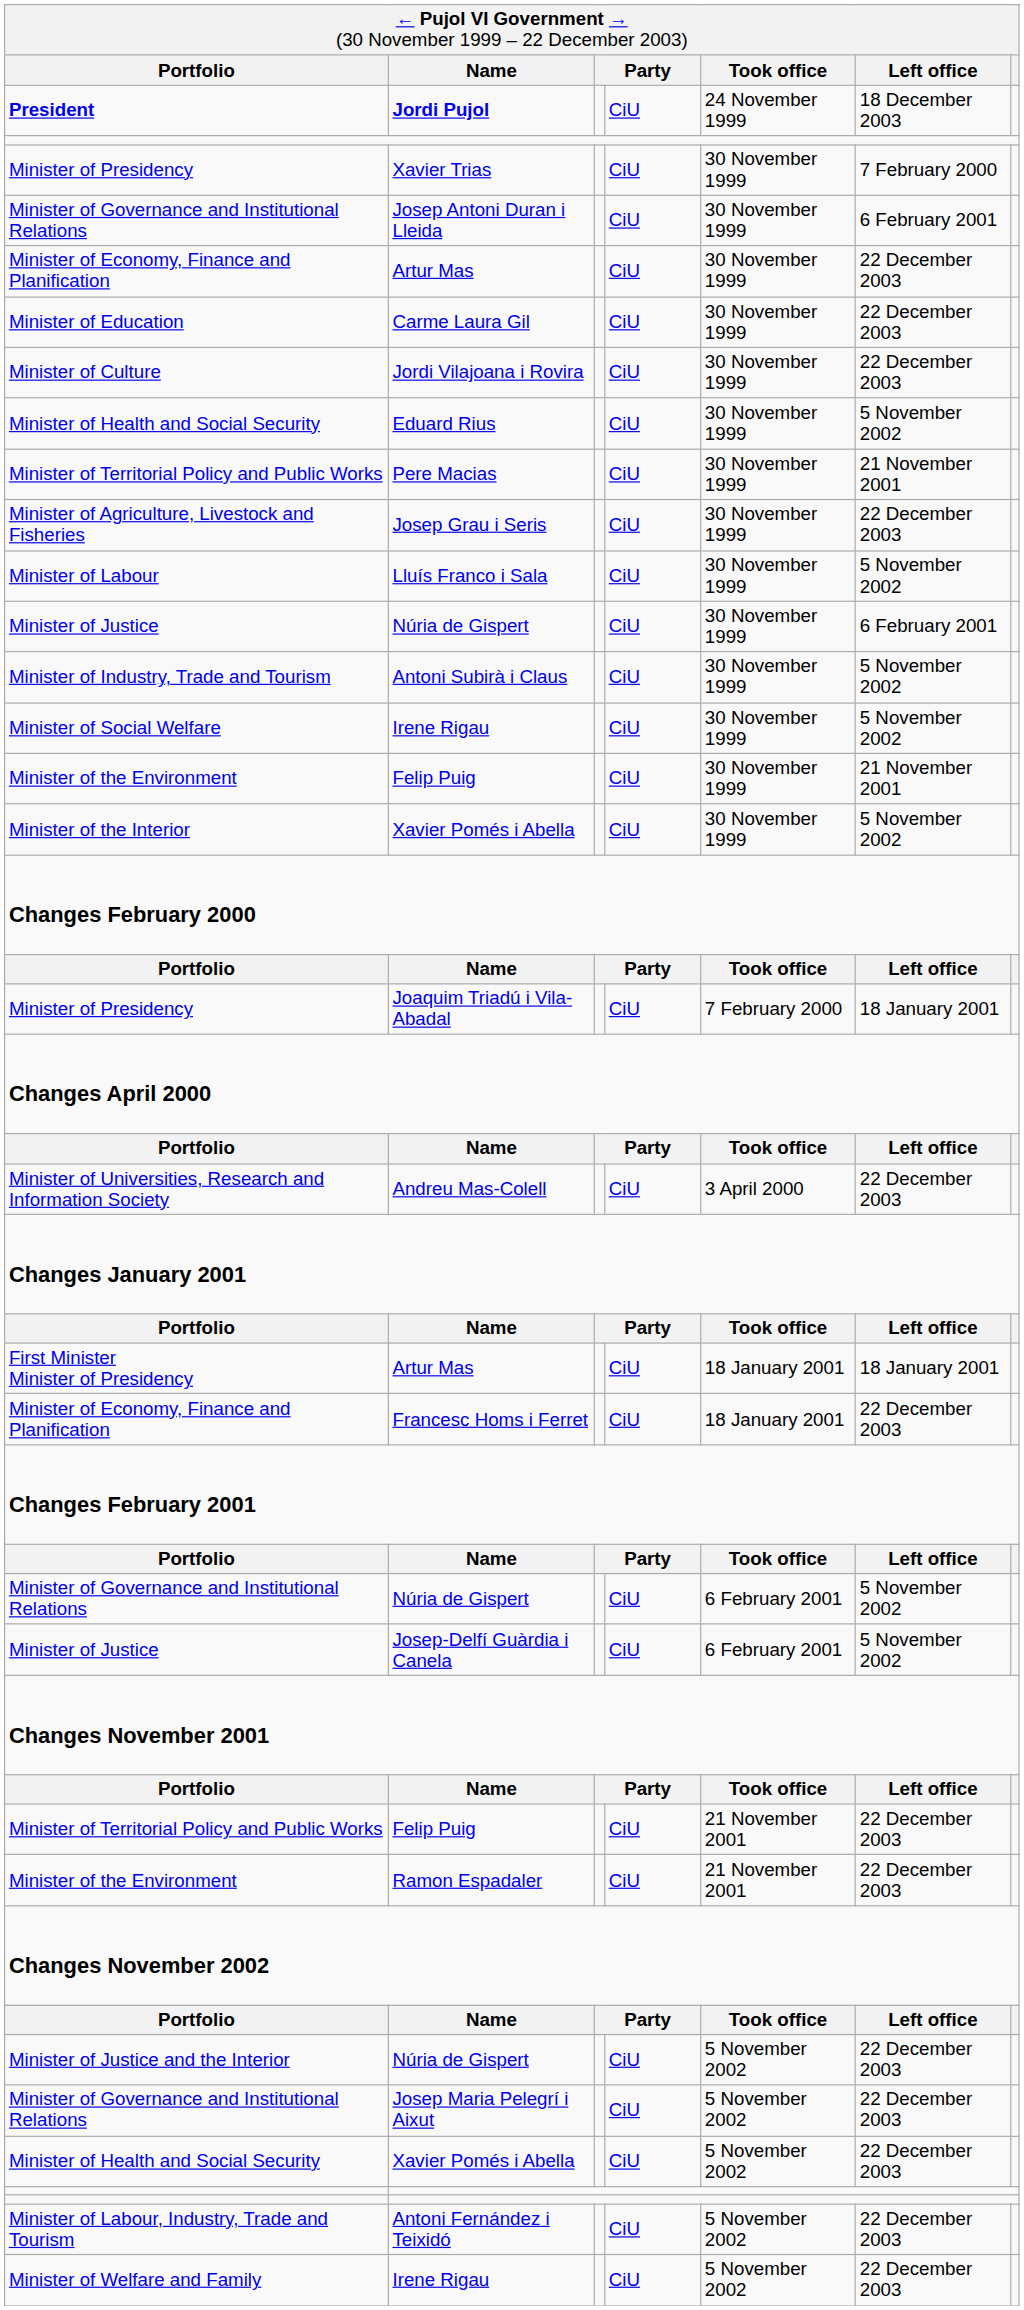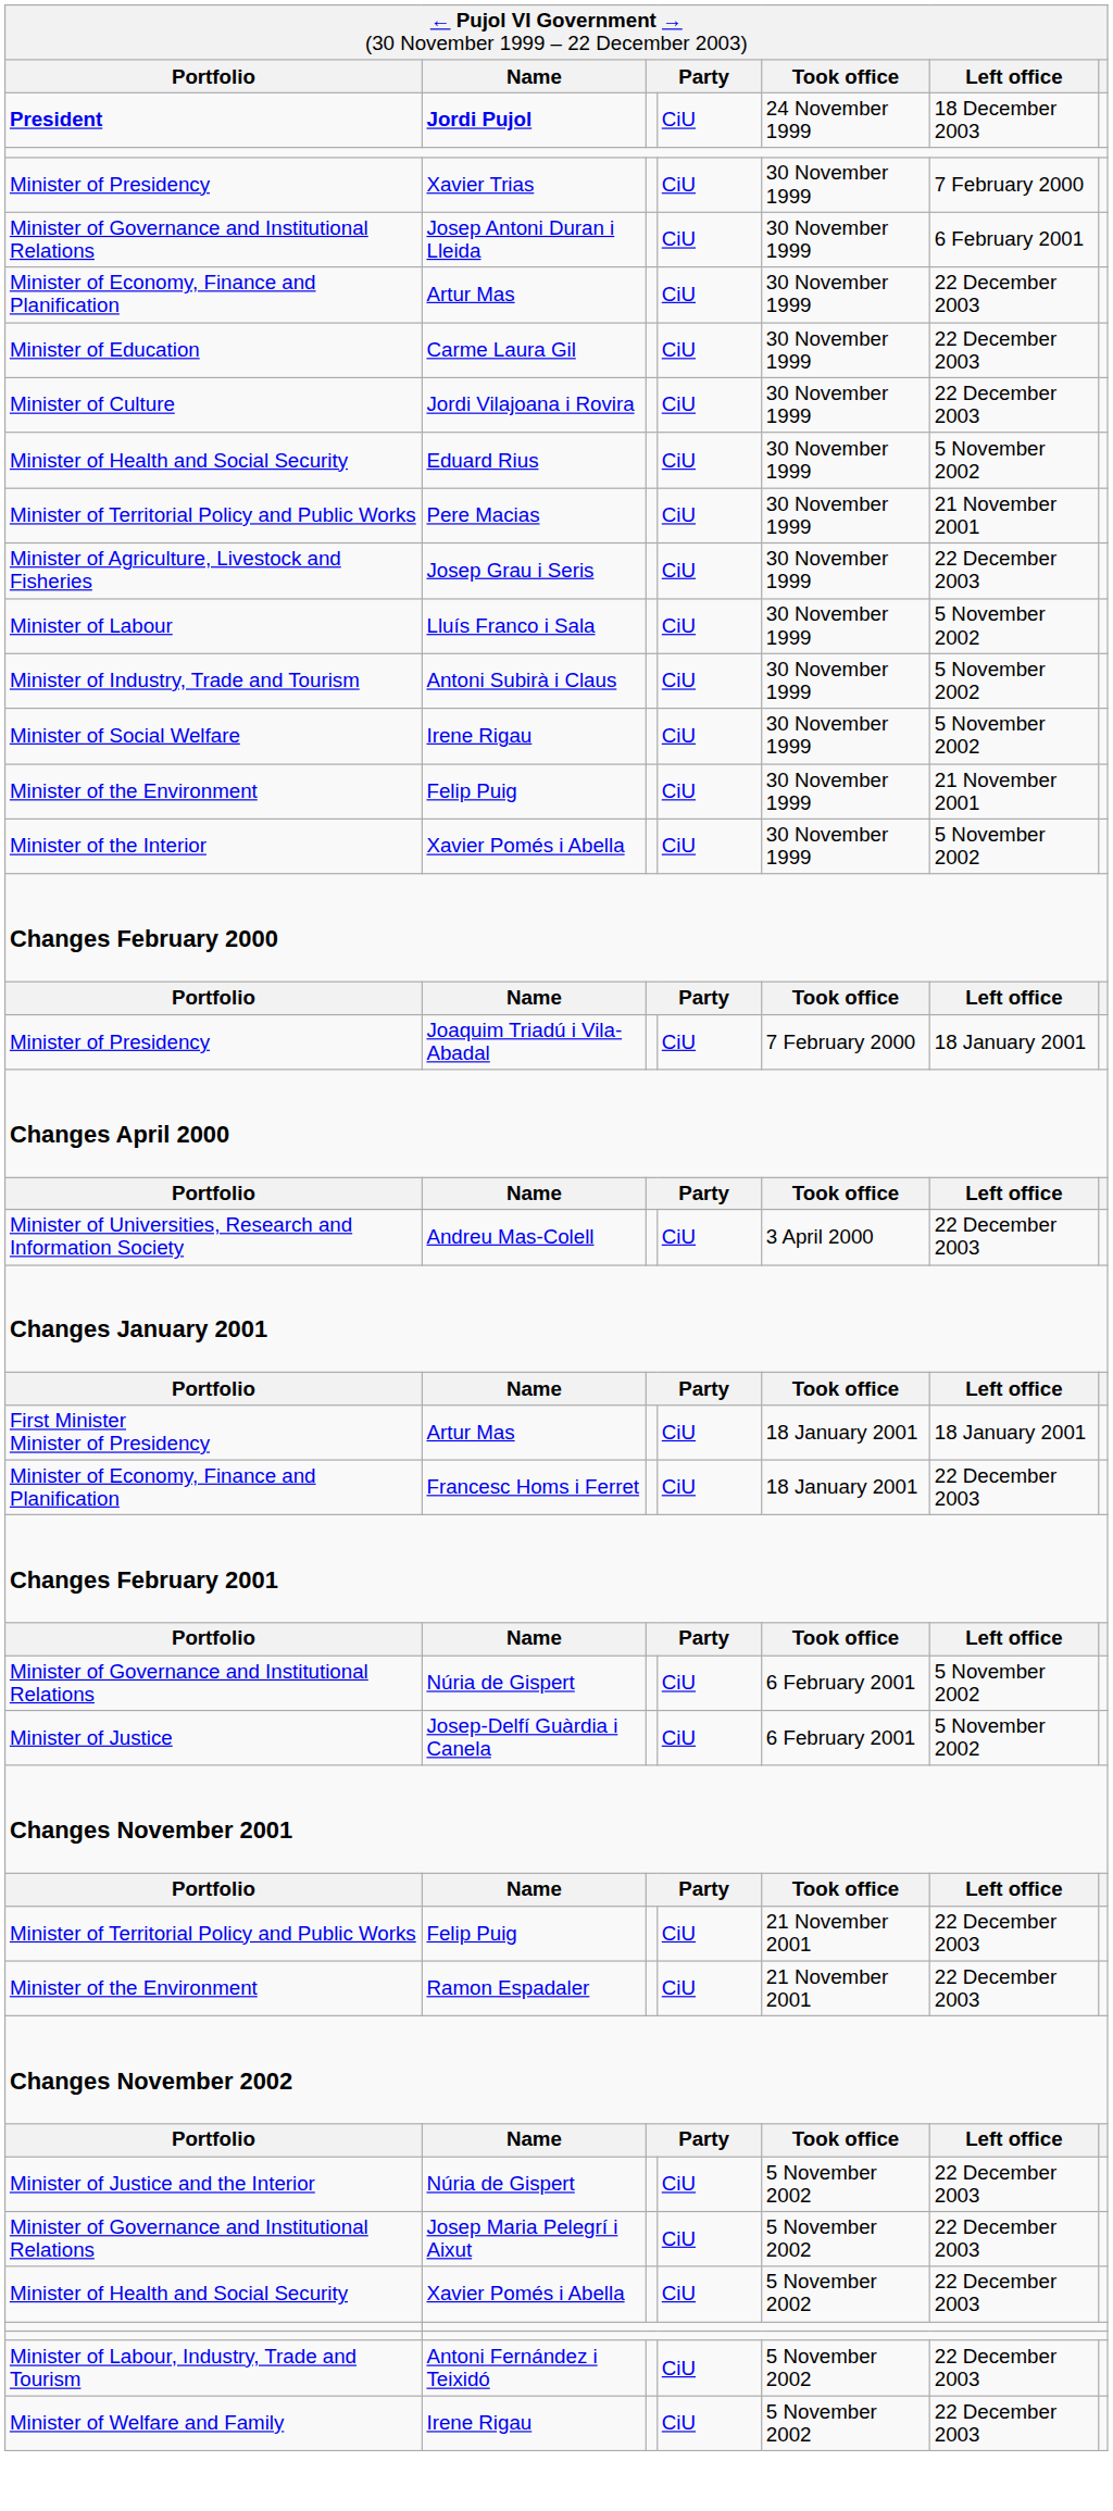- row: Minister of Justice | Núria de Gispert | CiU | 30 November 1999 | 6 February 2001
